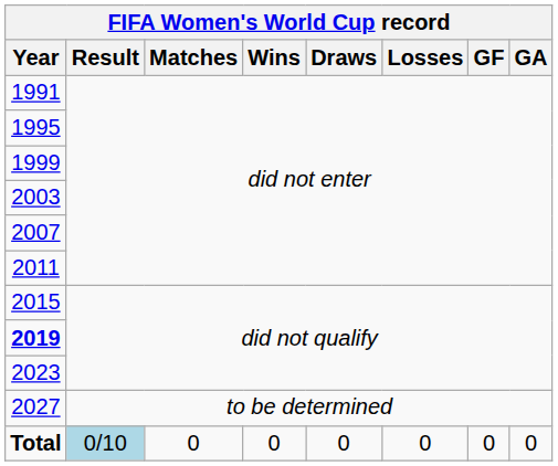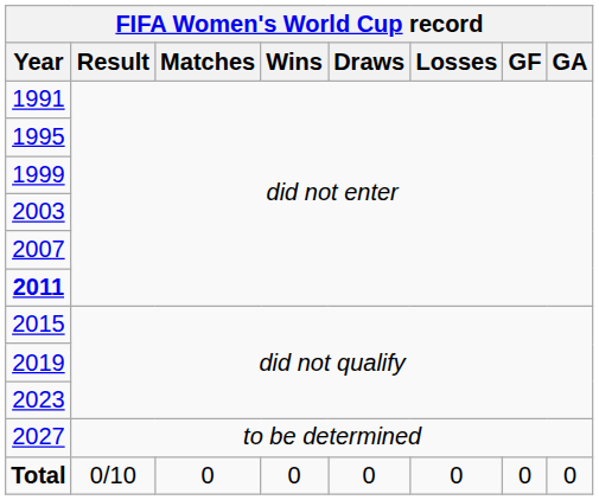2011 | Year: normal -> bold
2019 | Year: bold -> normal
Total | Result: lightblue background -> no background
